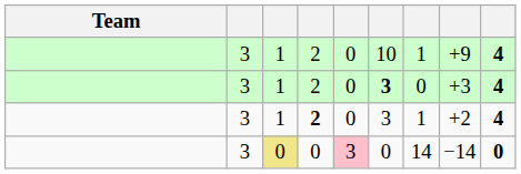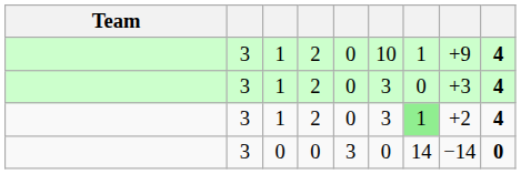row 3 | column 6: bold -> normal
row 4 | column 4: bold -> normal
row 4 | column 7: no background -> lightgreen background
row 5 | column 3: khaki background -> no background
row 5 | column 5: pink background -> no background
